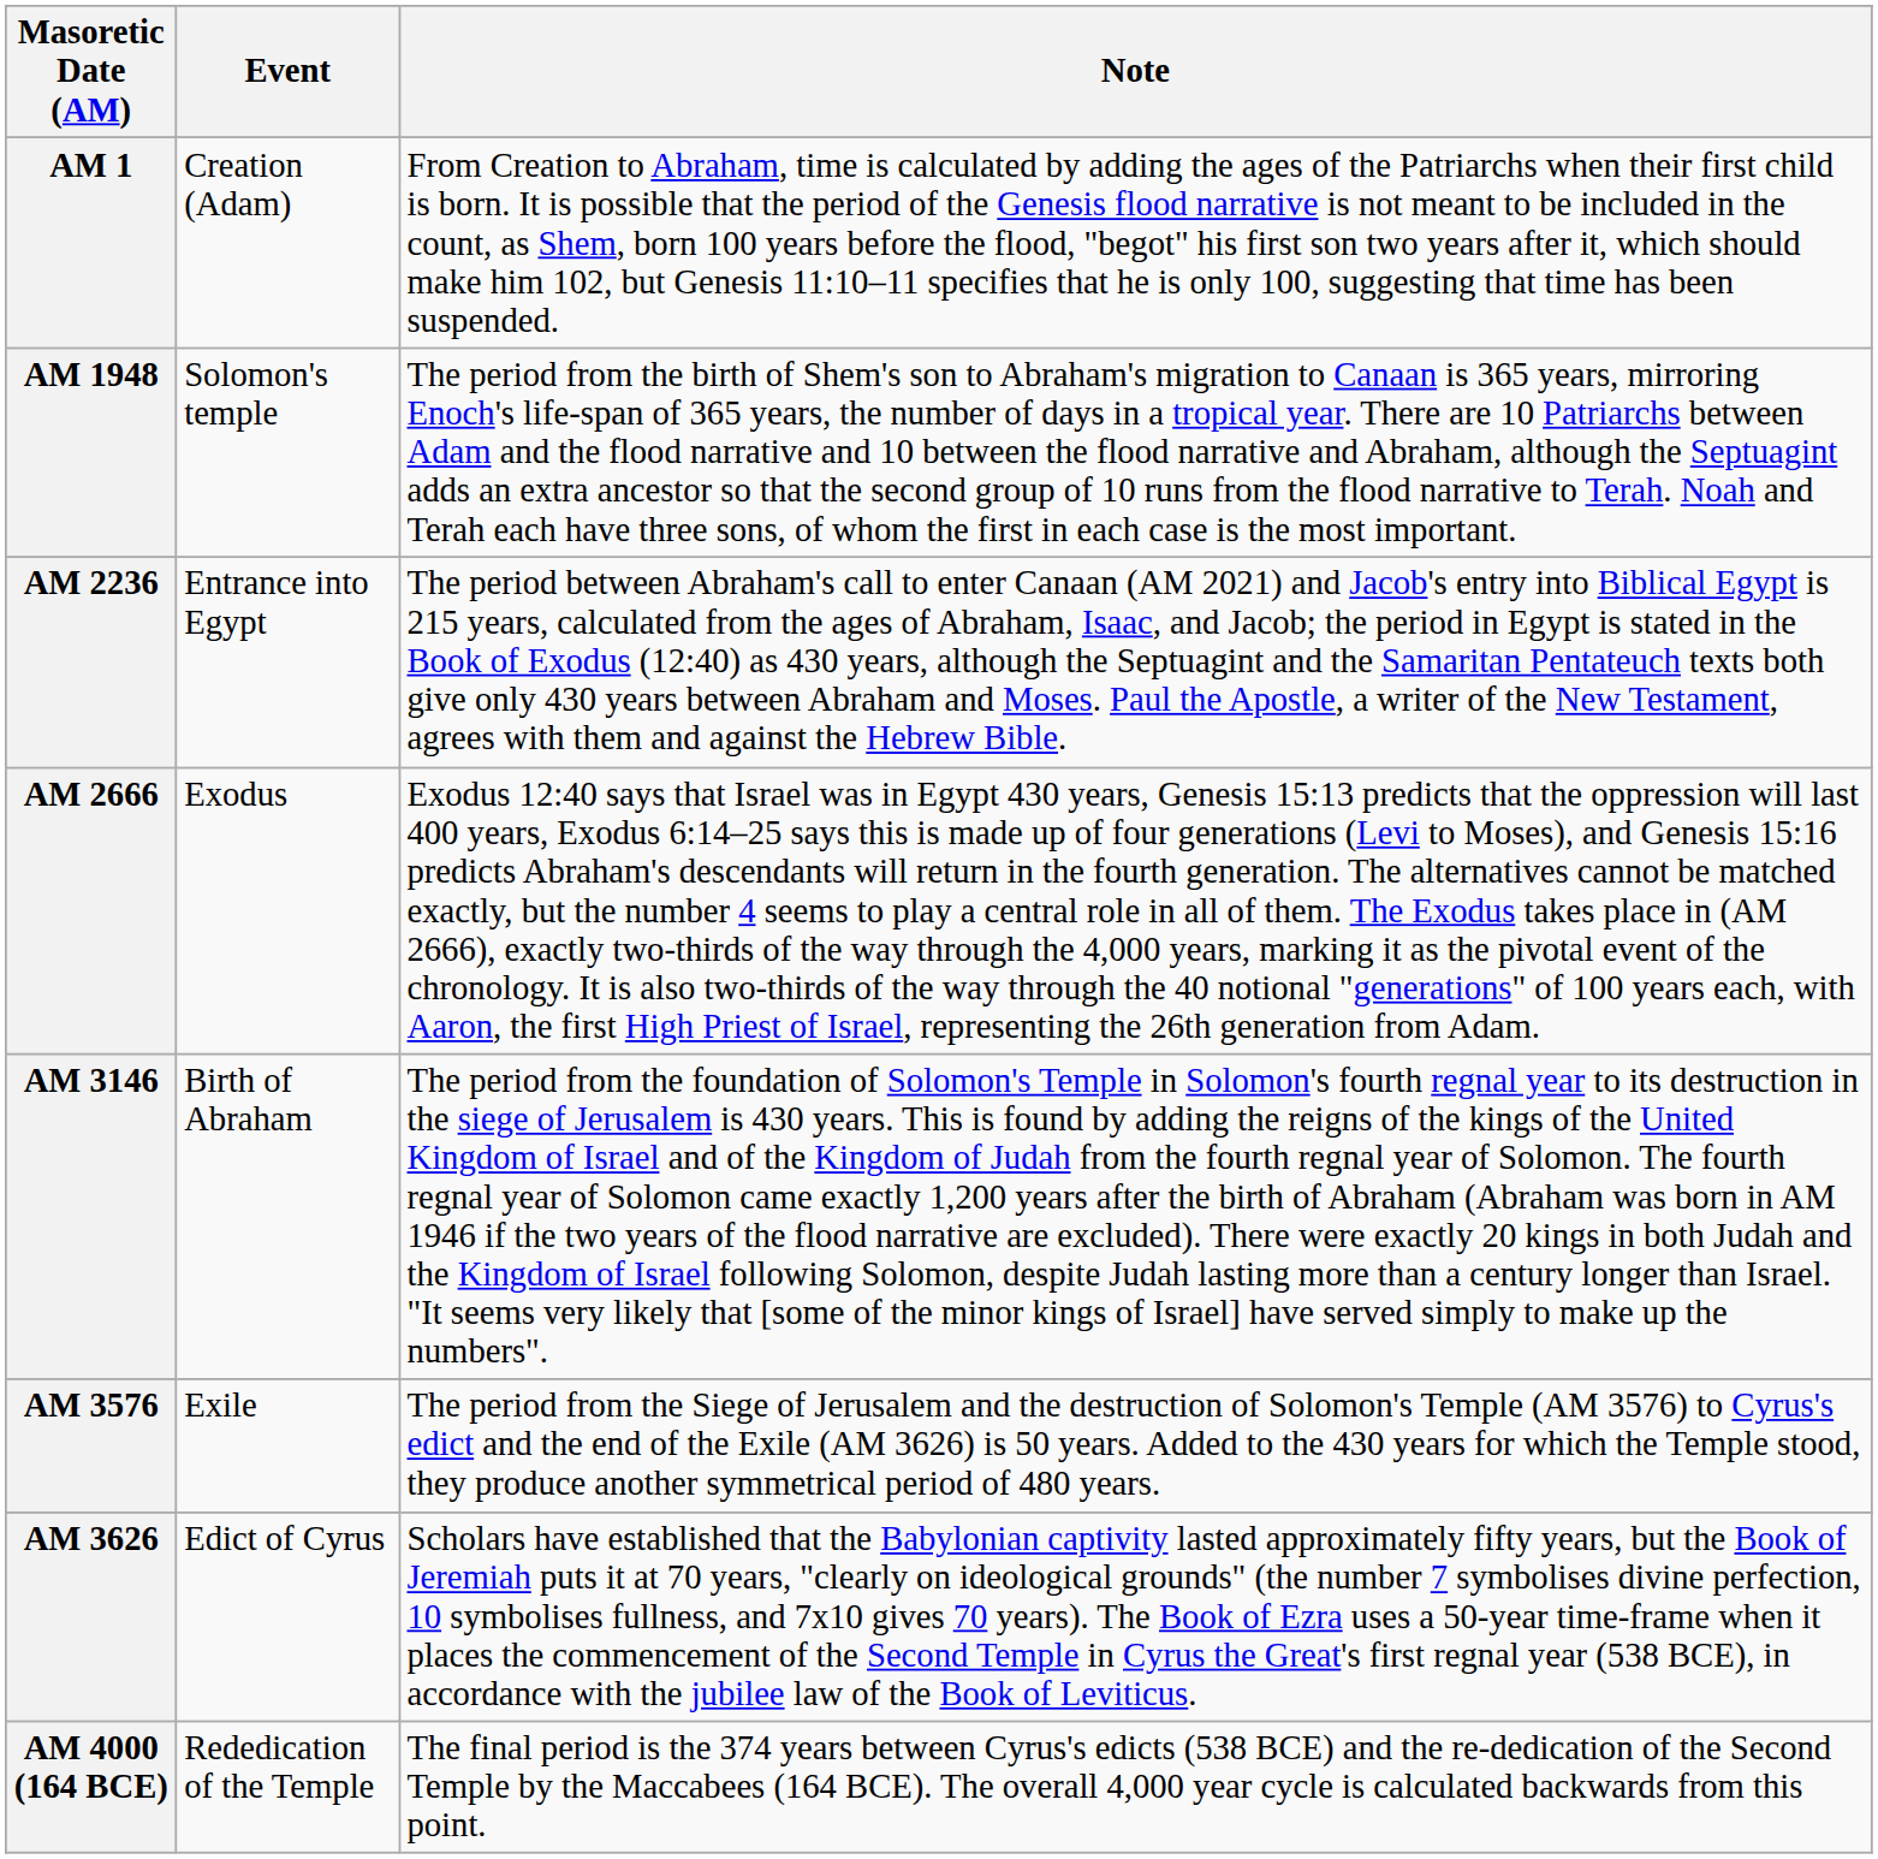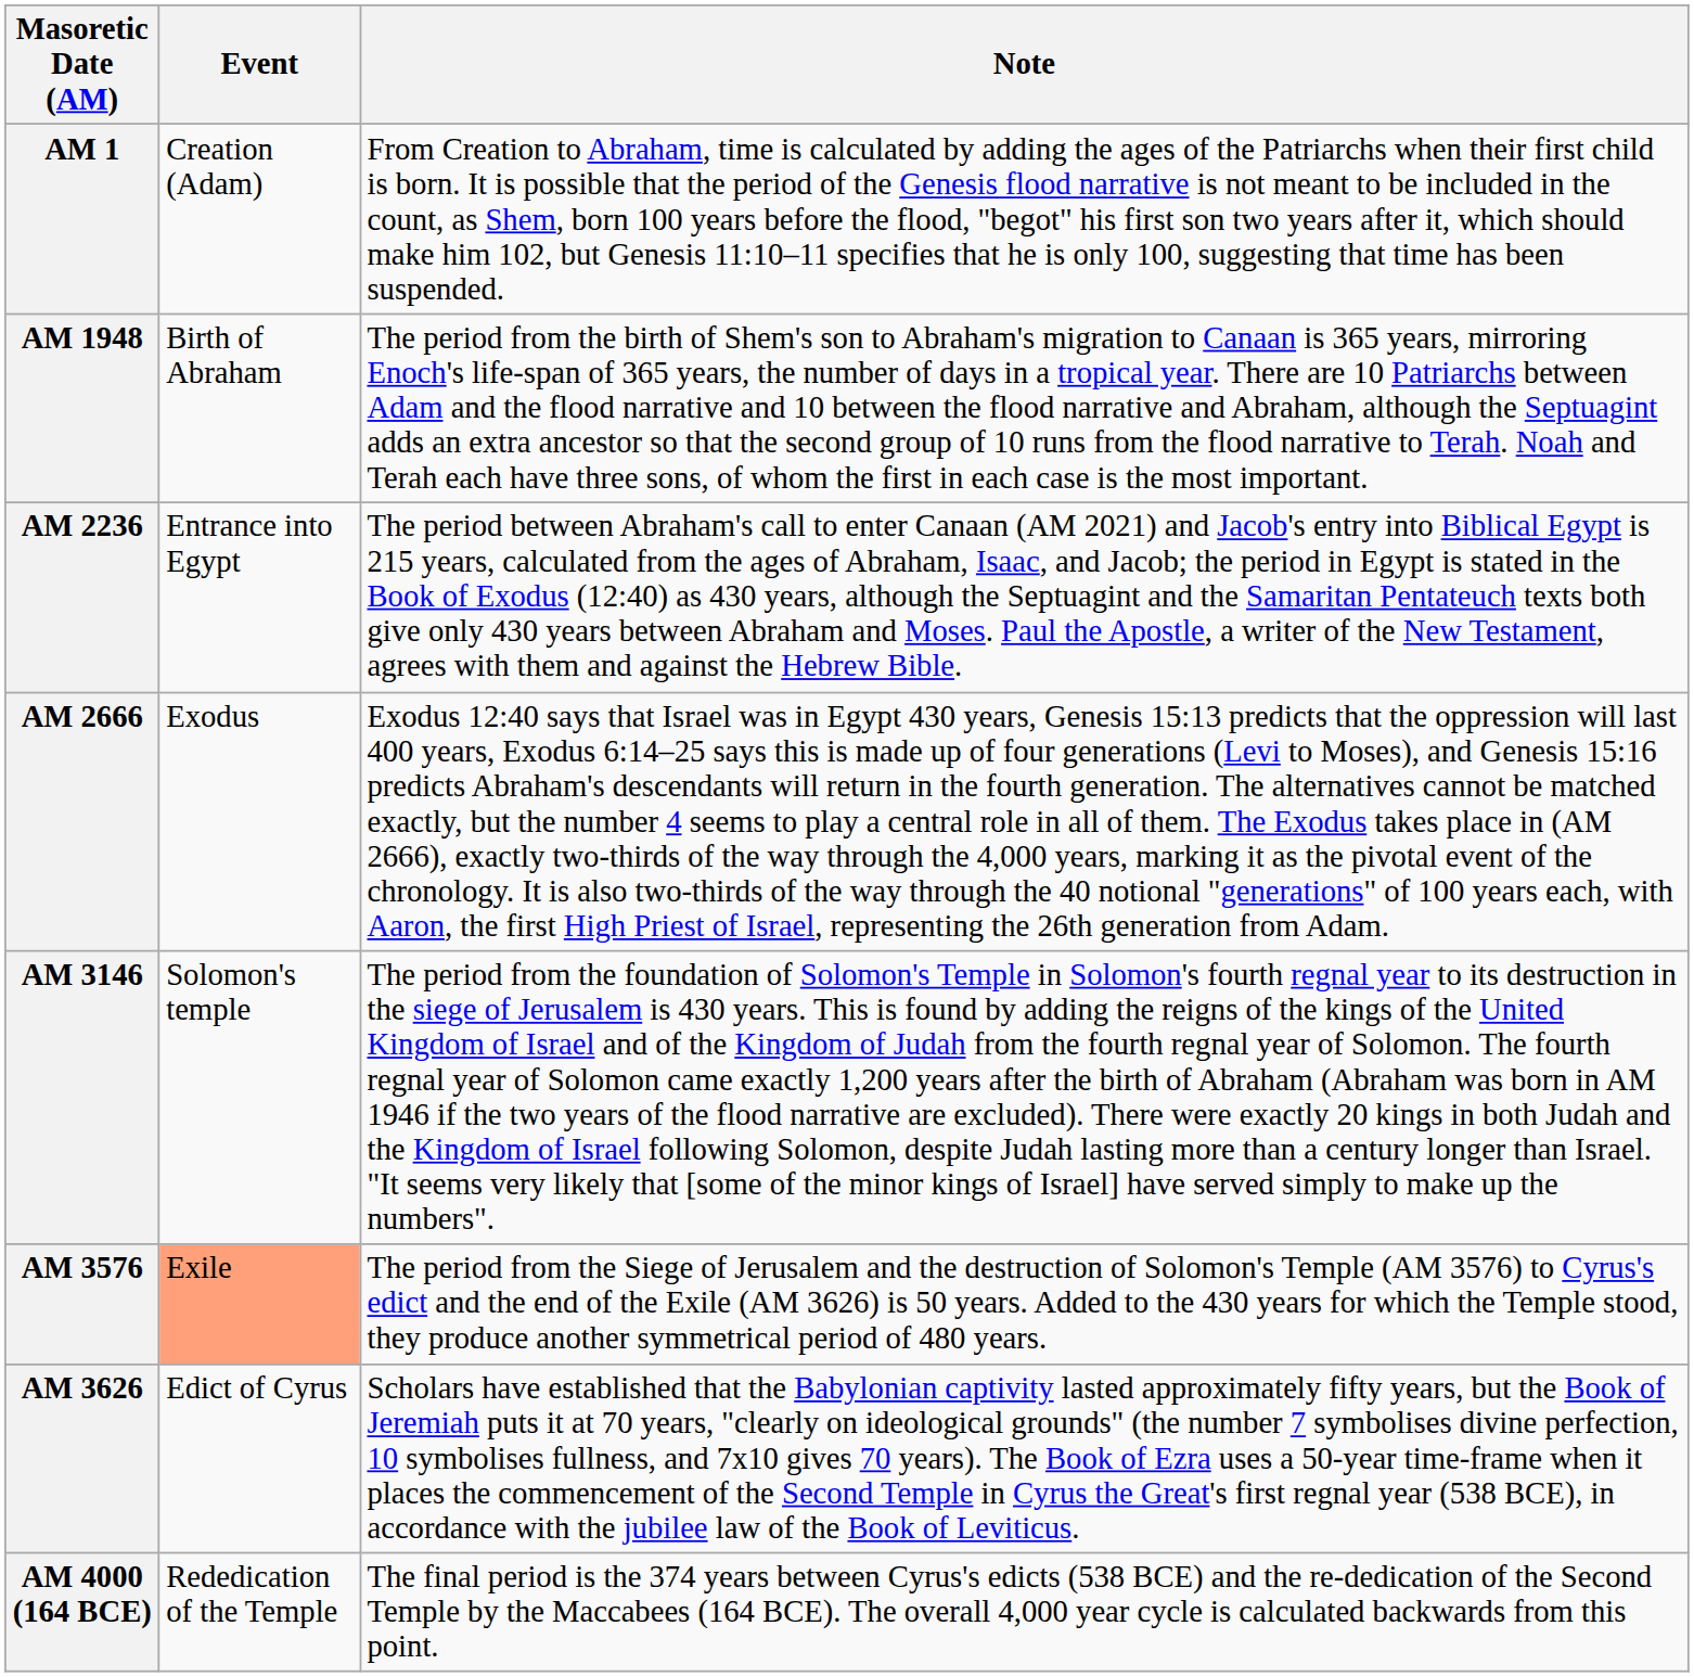AM 1948 | Event: Solomon's temple -> Birth of Abraham
AM 3146 | Event: Birth of Abraham -> Solomon's temple
AM 3576 | Event: no background -> lightsalmon background
